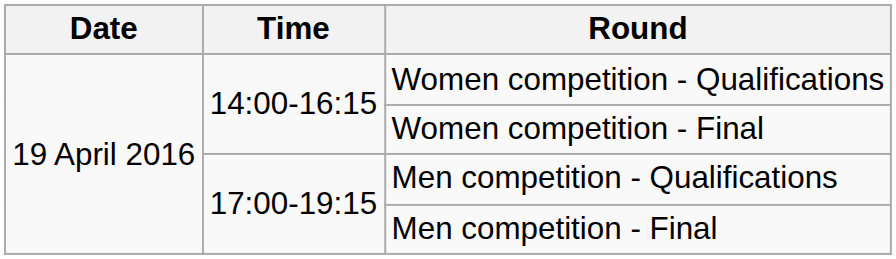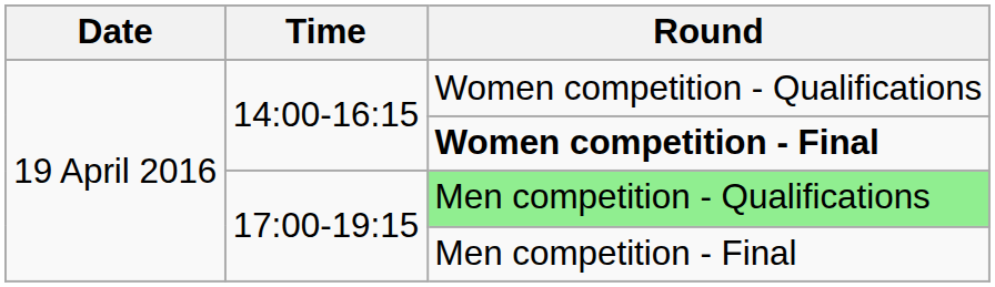Women competition - Final | Round: normal -> bold
Men competition - Qualifications | Round: no background -> lightgreen background
